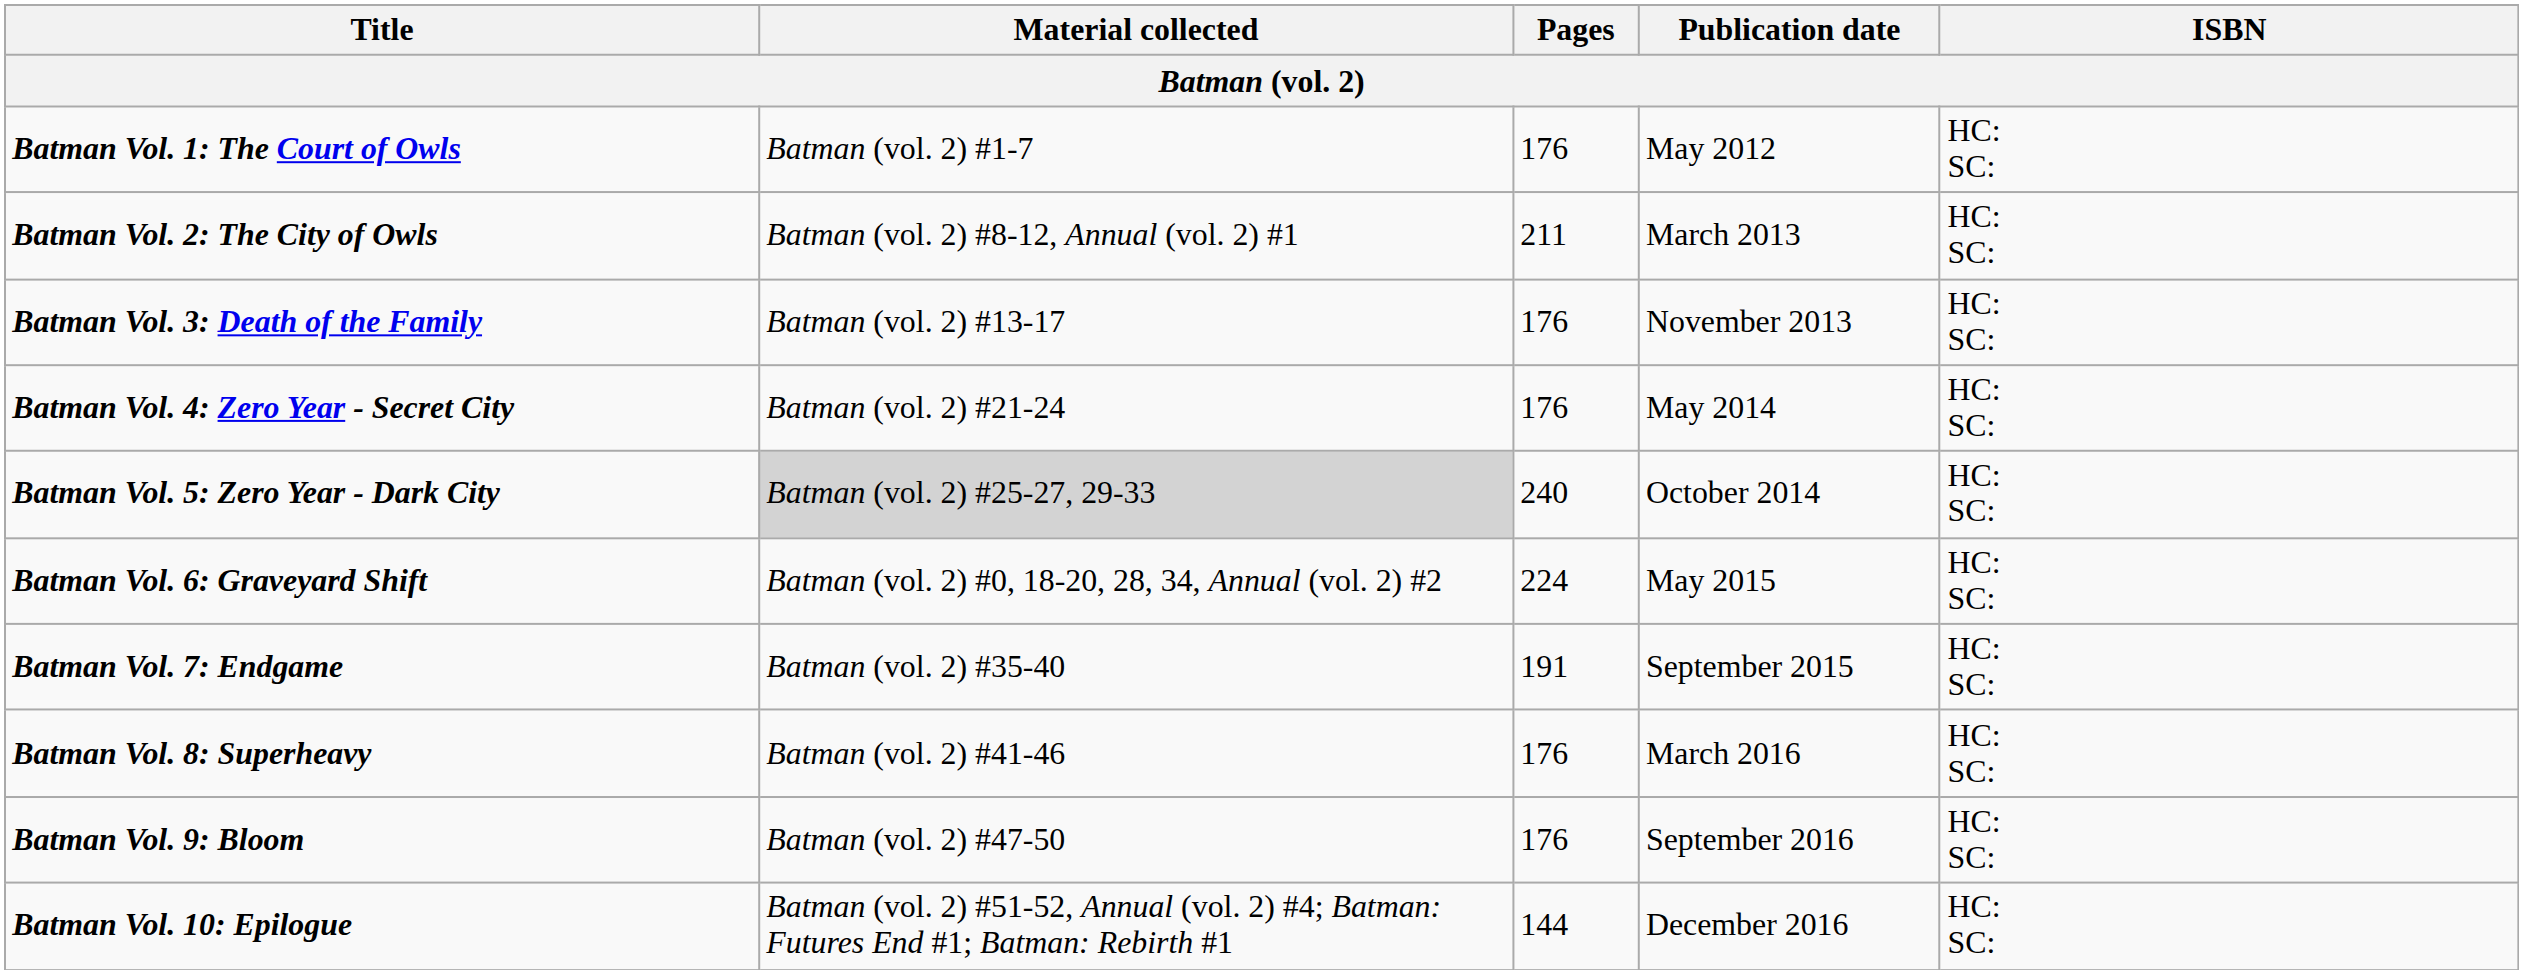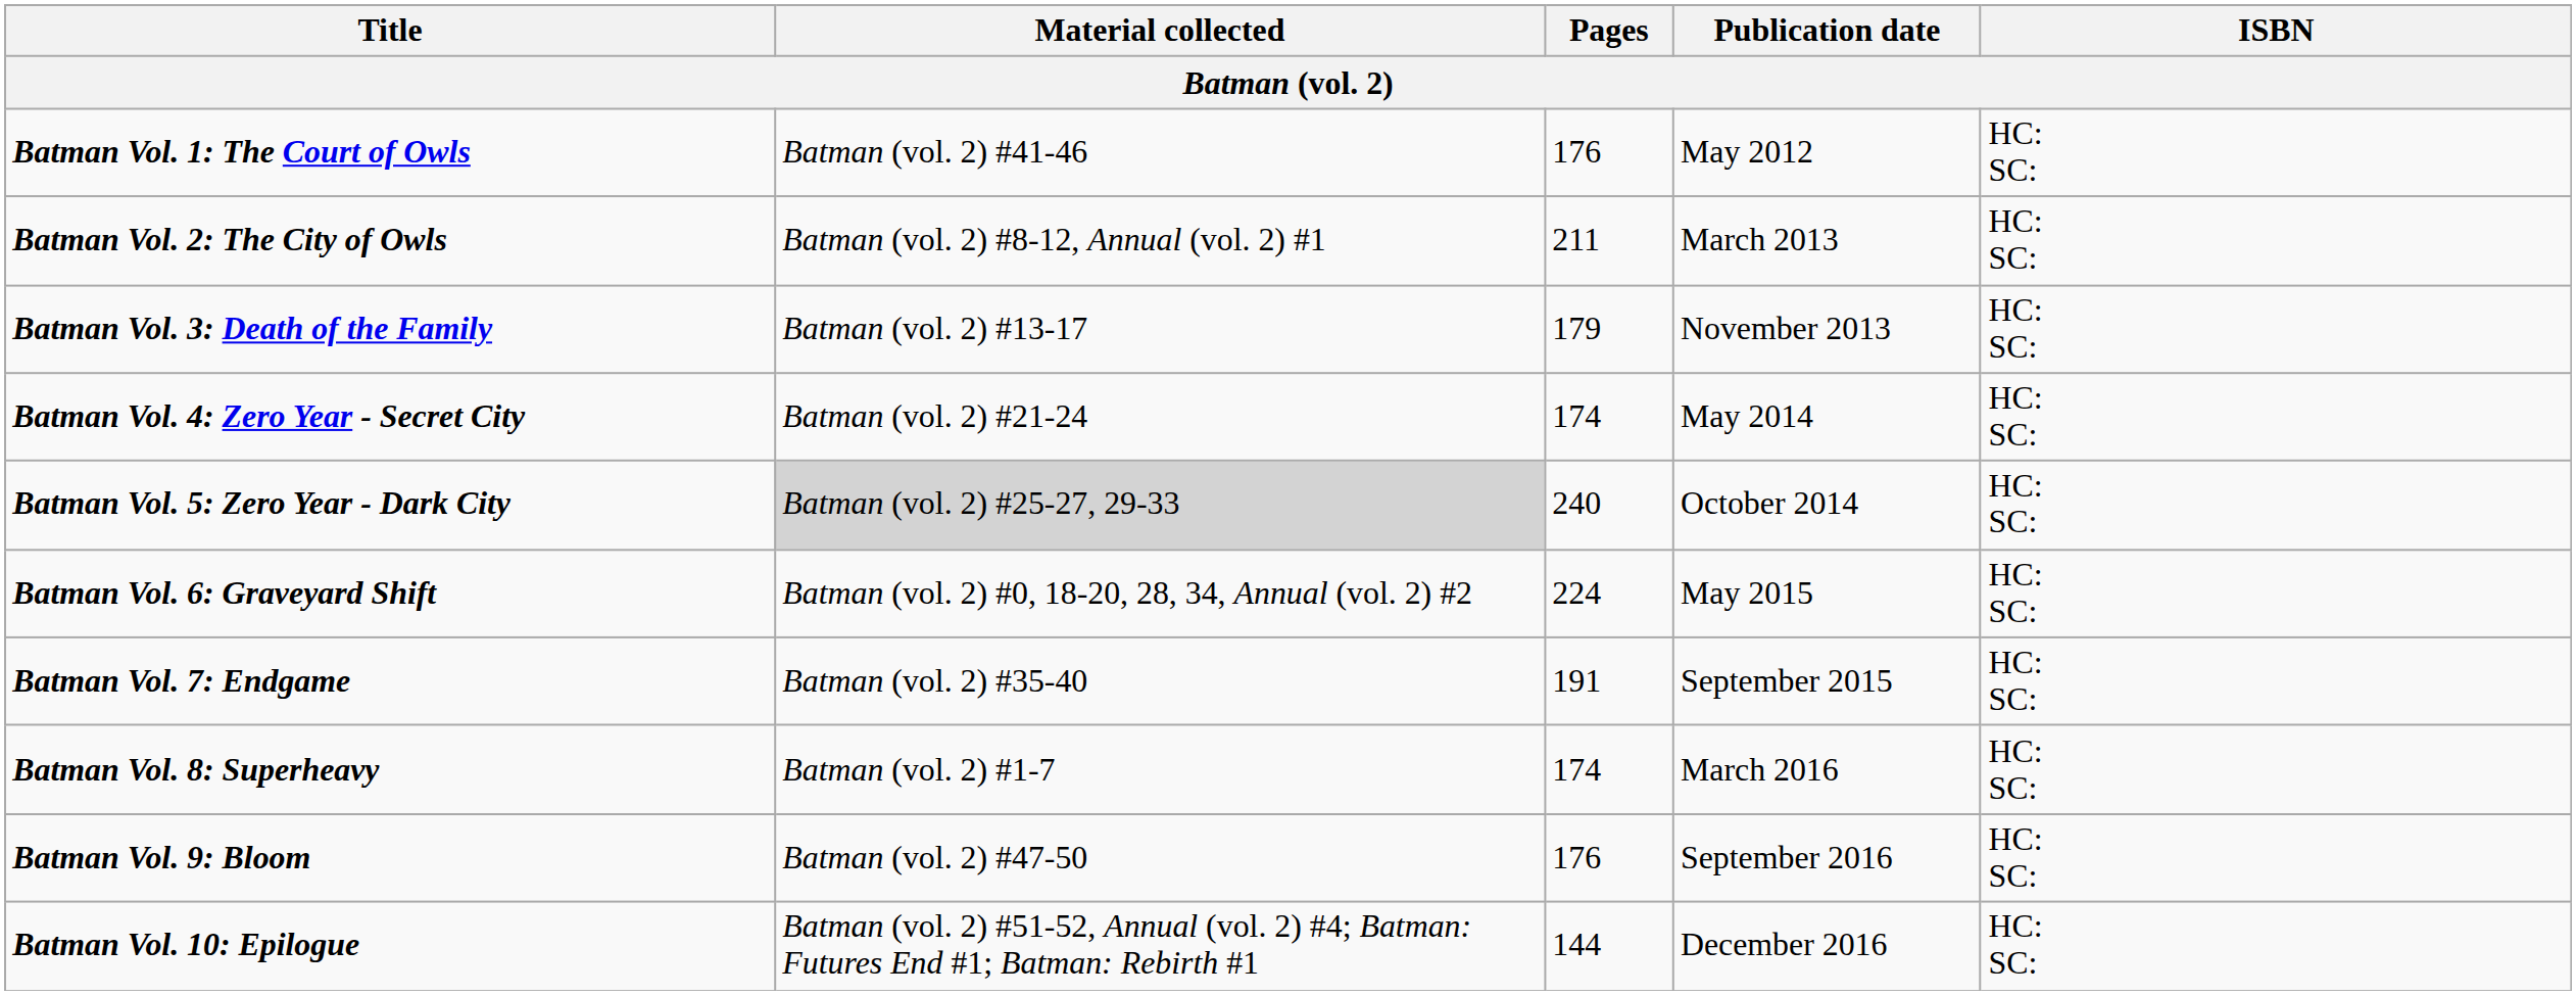Batman Vol. 1: The Court of Owls | Material collected: Batman (vol. 2) #1-7 -> Batman (vol. 2) #41-46
Batman Vol. 3: Death of the Family | Pages: 176 -> 179
Batman Vol. 4: Zero Year - Secret City | Pages: 176 -> 174
Batman Vol. 8: Superheavy | Material collected: Batman (vol. 2) #41-46 -> Batman (vol. 2) #1-7
Batman Vol. 8: Superheavy | Pages: 176 -> 174
